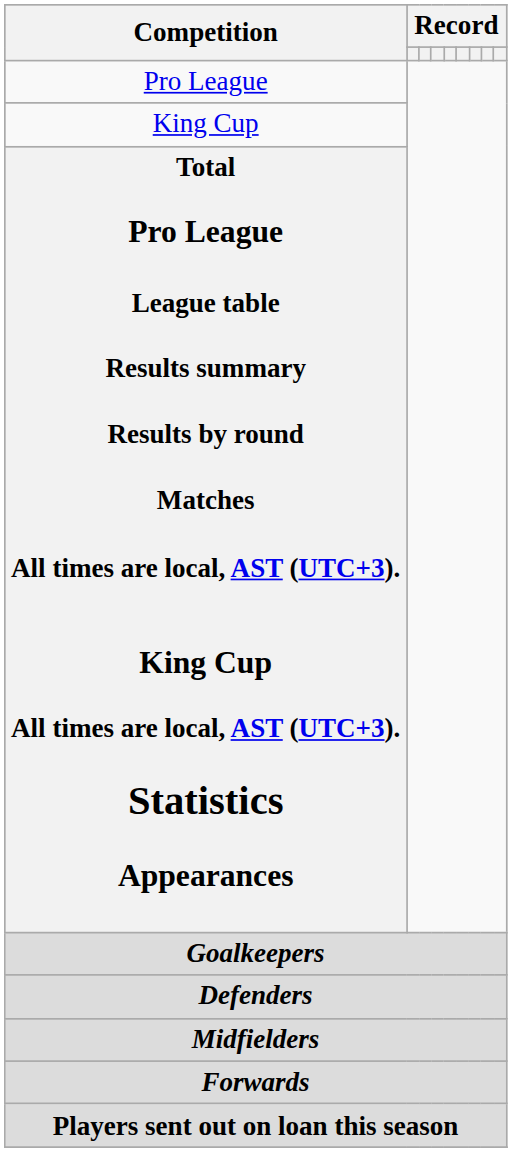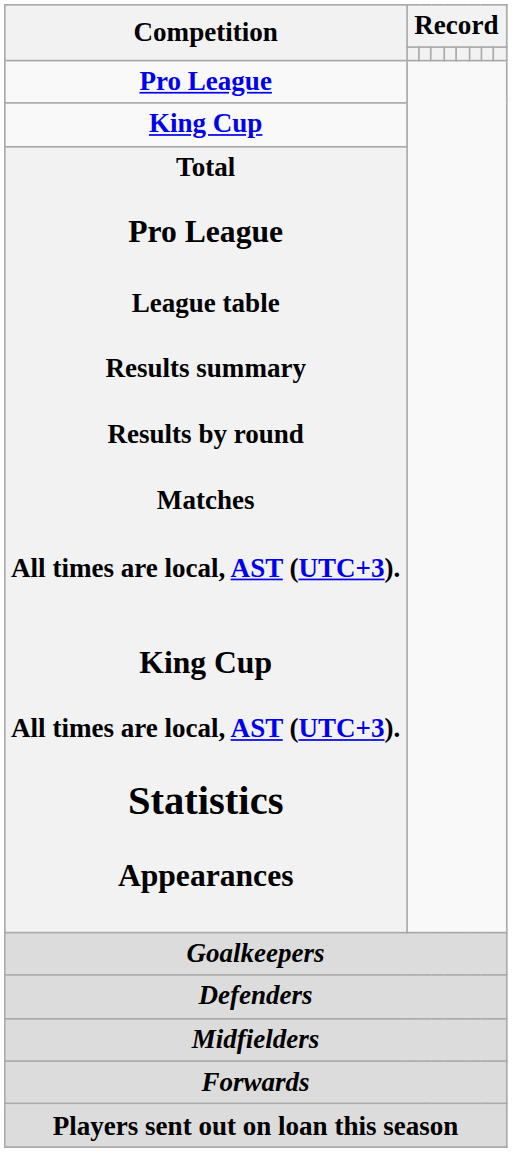Pro League | Competition: normal -> bold
King Cup | Competition: normal -> bold
